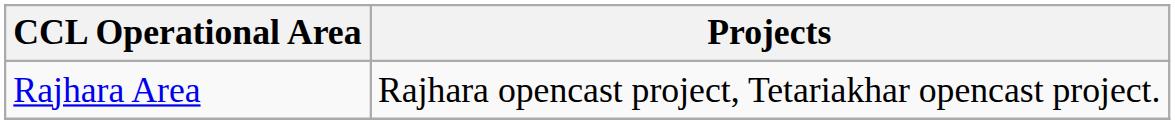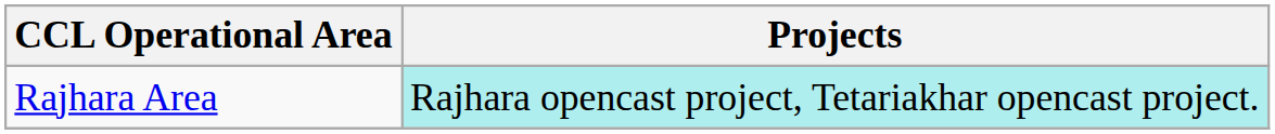Rajhara Area | Projects: no background -> paleturquoise background
